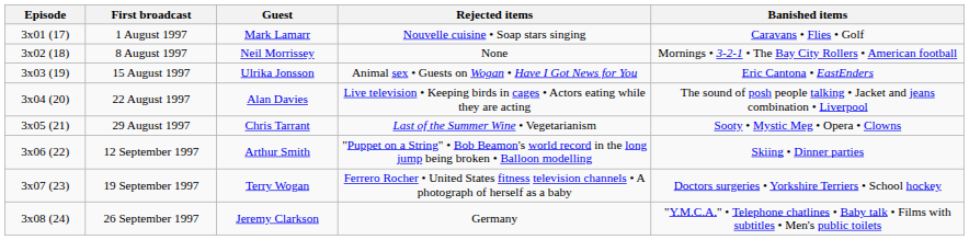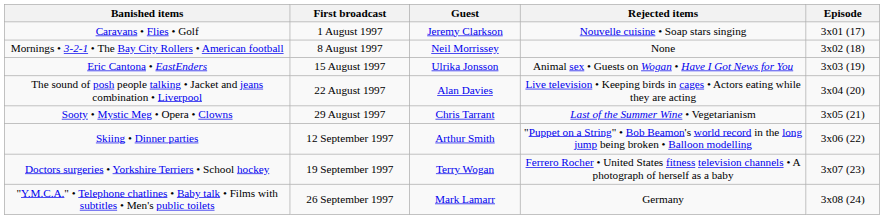columns swapped: Episode <-> Banished items
1 August 1997 | Guest: Mark Lamarr -> Jeremy Clarkson
26 September 1997 | Guest: Jeremy Clarkson -> Mark Lamarr
